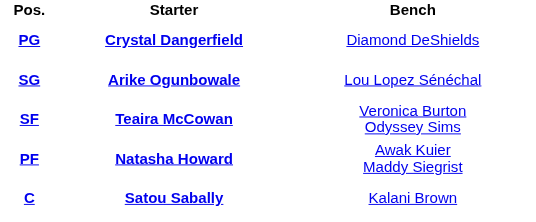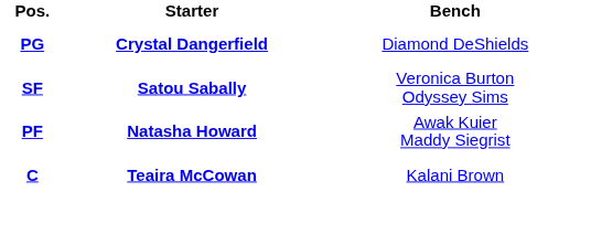- row: SG | Arike Ogunbowale | Lou Lopez Sénéchal
SF | Starter: Teaira McCowan -> Satou Sabally
C | Starter: Satou Sabally -> Teaira McCowan
